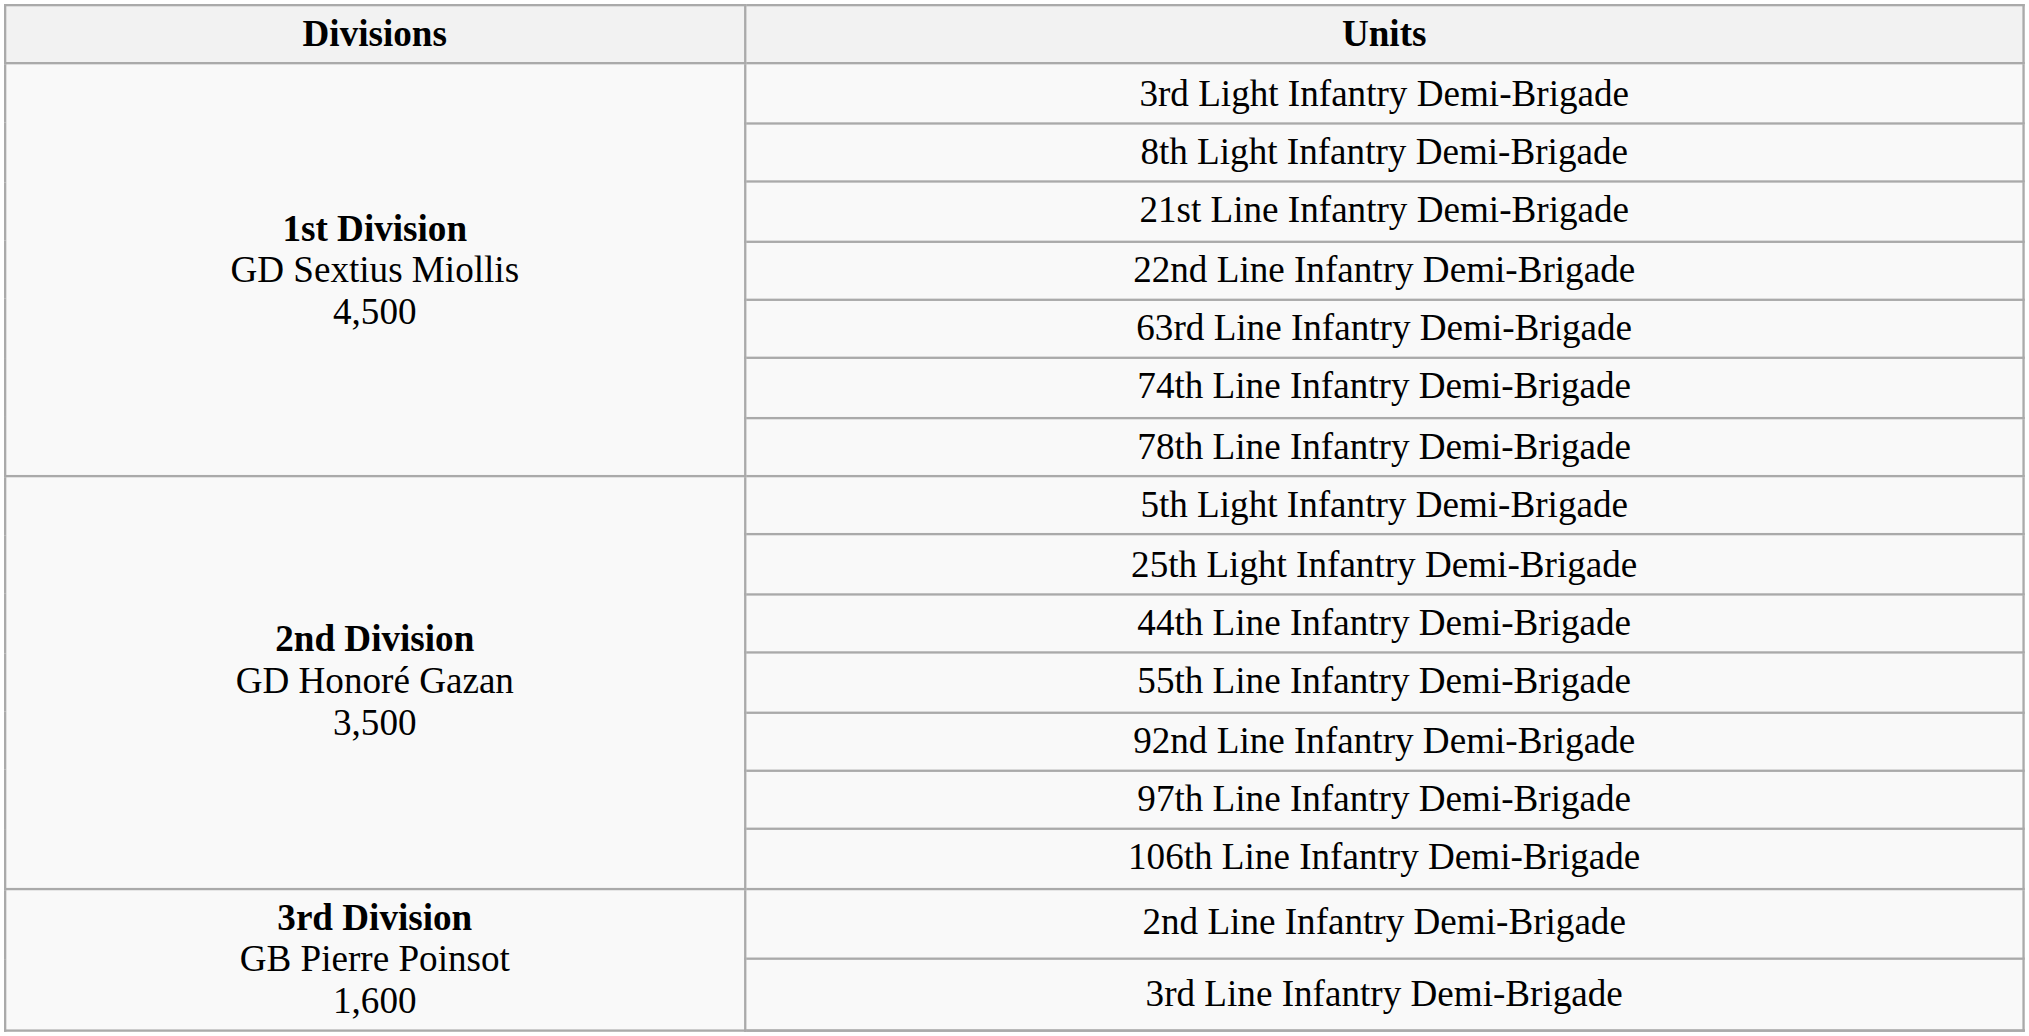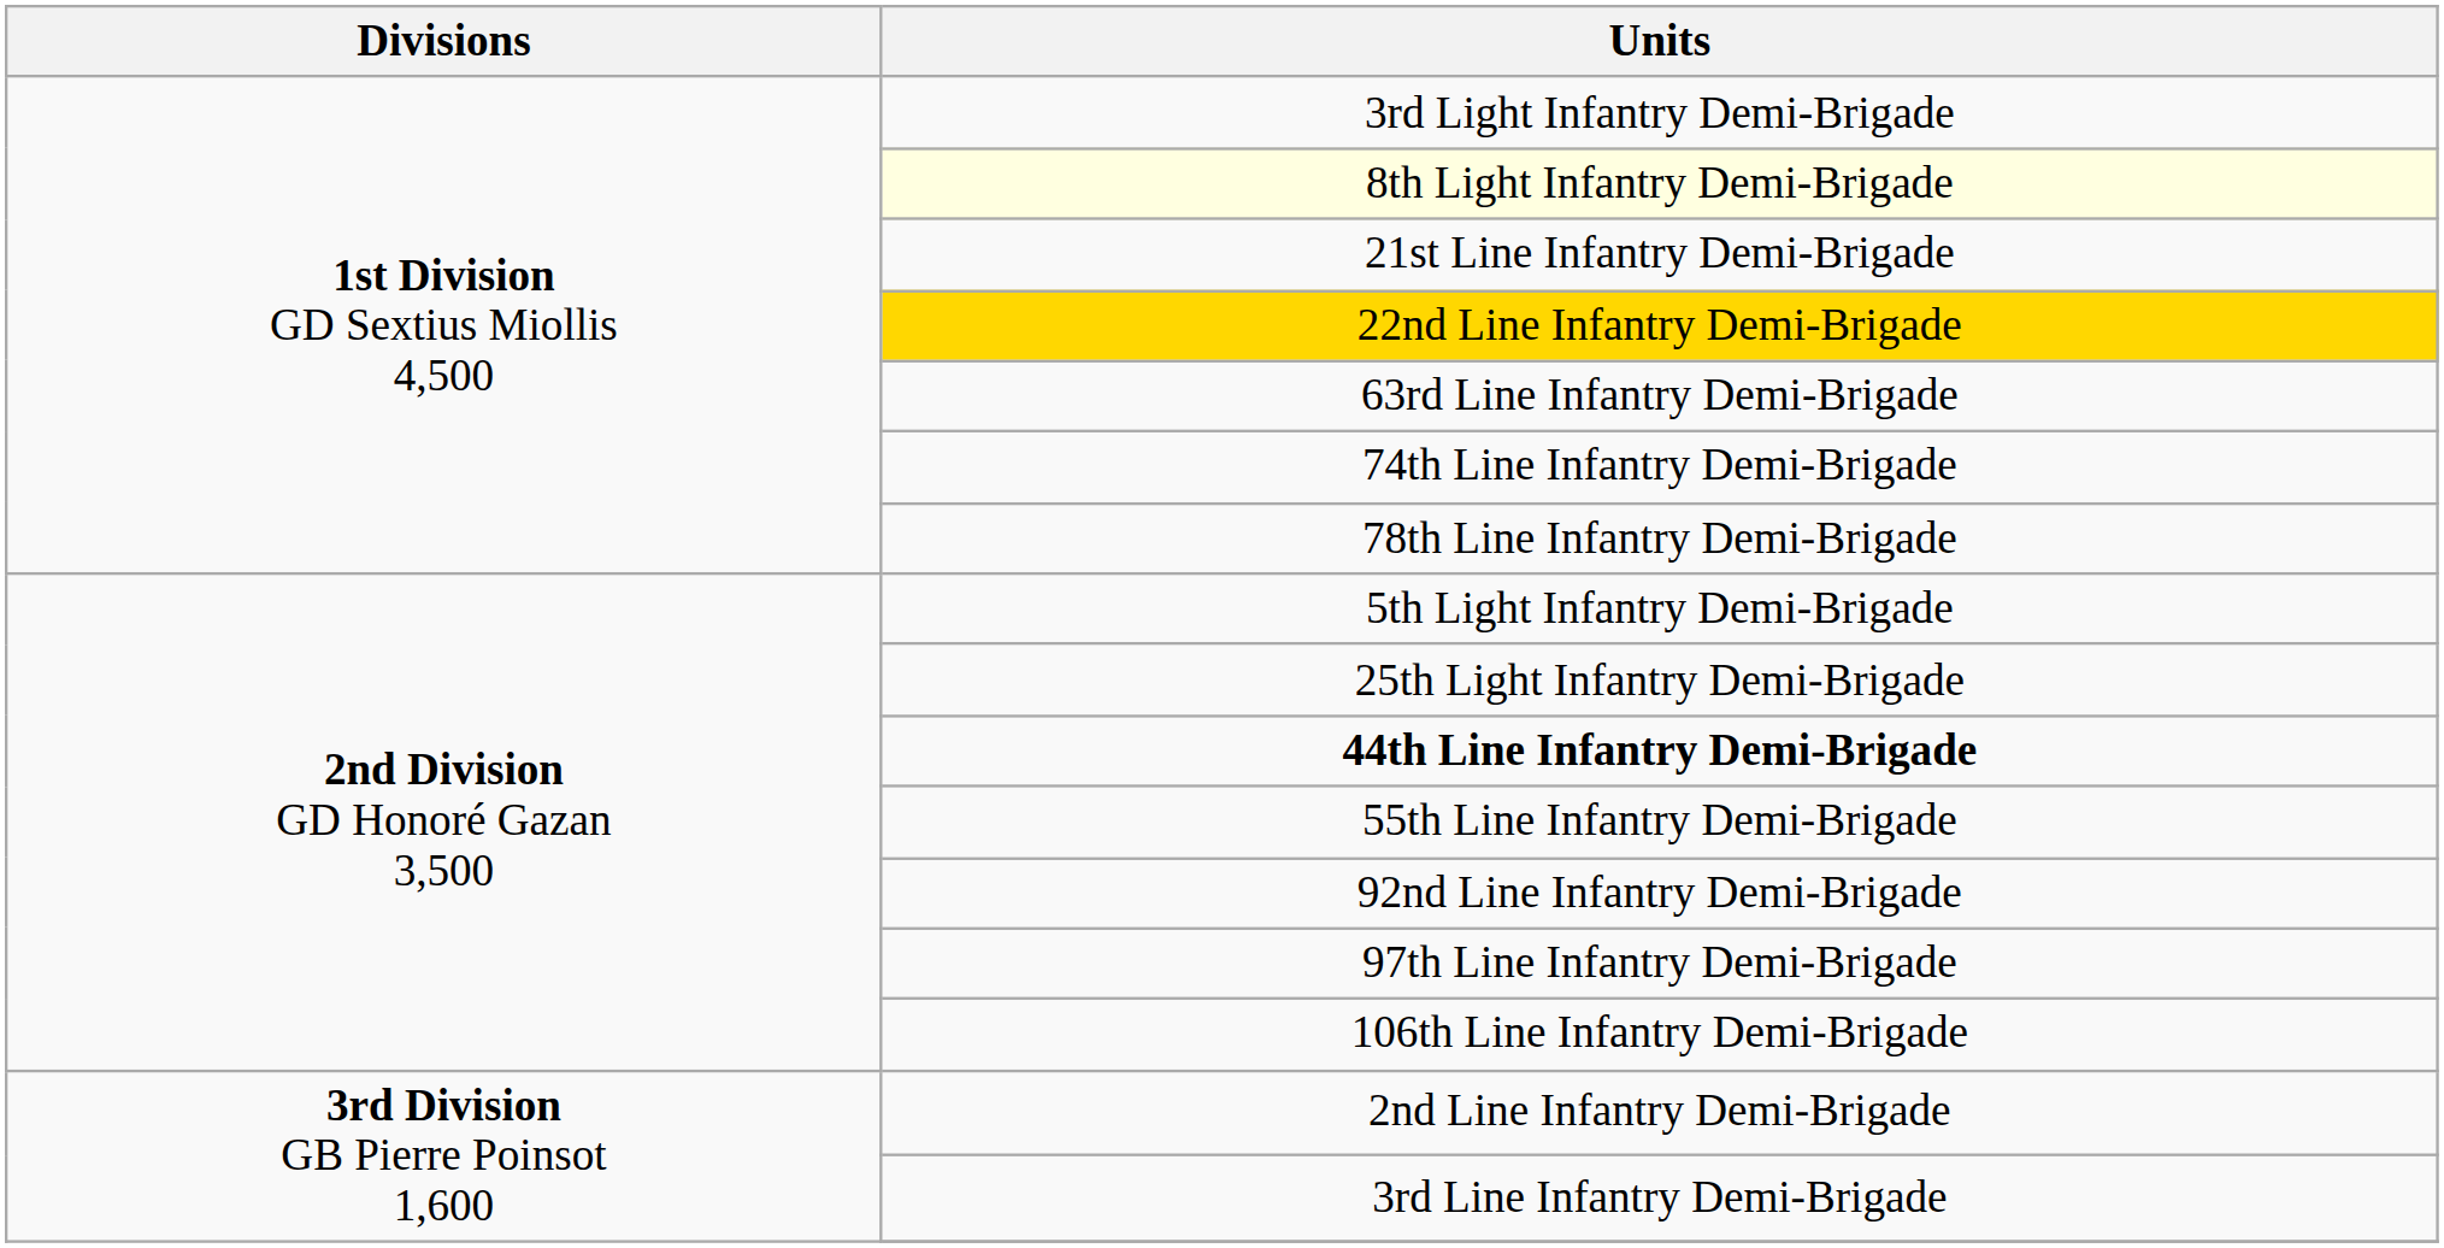8th Light Infantry Demi-Brigade | Units: no background -> lightyellow background
22nd Line Infantry Demi-Brigade | Units: no background -> gold background
44th Line Infantry Demi-Brigade | Units: normal -> bold
